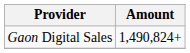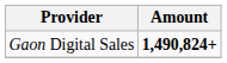Gaon Digital Sales | Amount: normal -> bold
